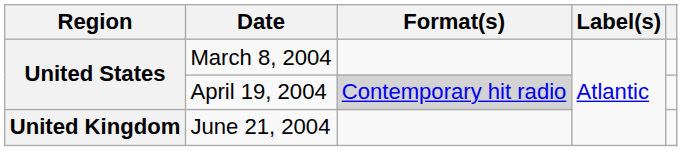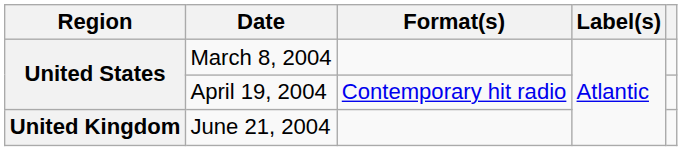April 19, 2004 | Format(s): lightgrey background -> no background
